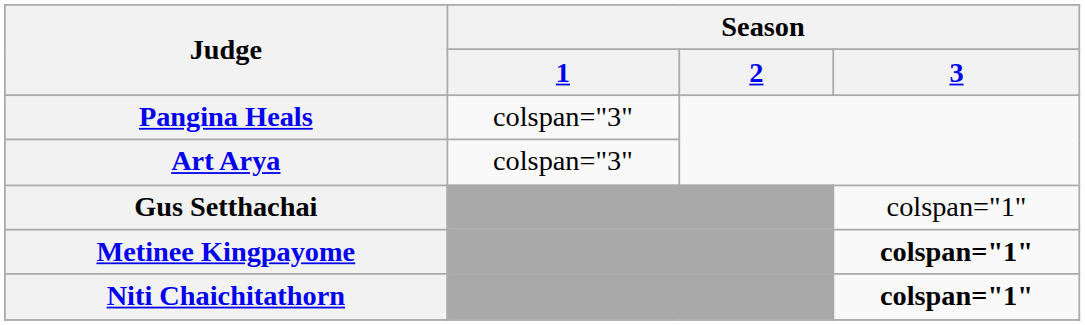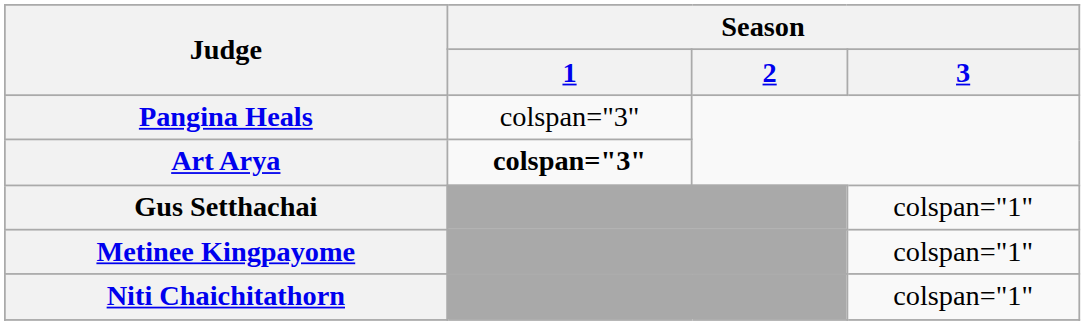Art Arya | Season / 1: normal -> bold
Metinee Kingpayome | Season / 3: bold -> normal
Niti Chaichitathorn | Season / 3: bold -> normal
